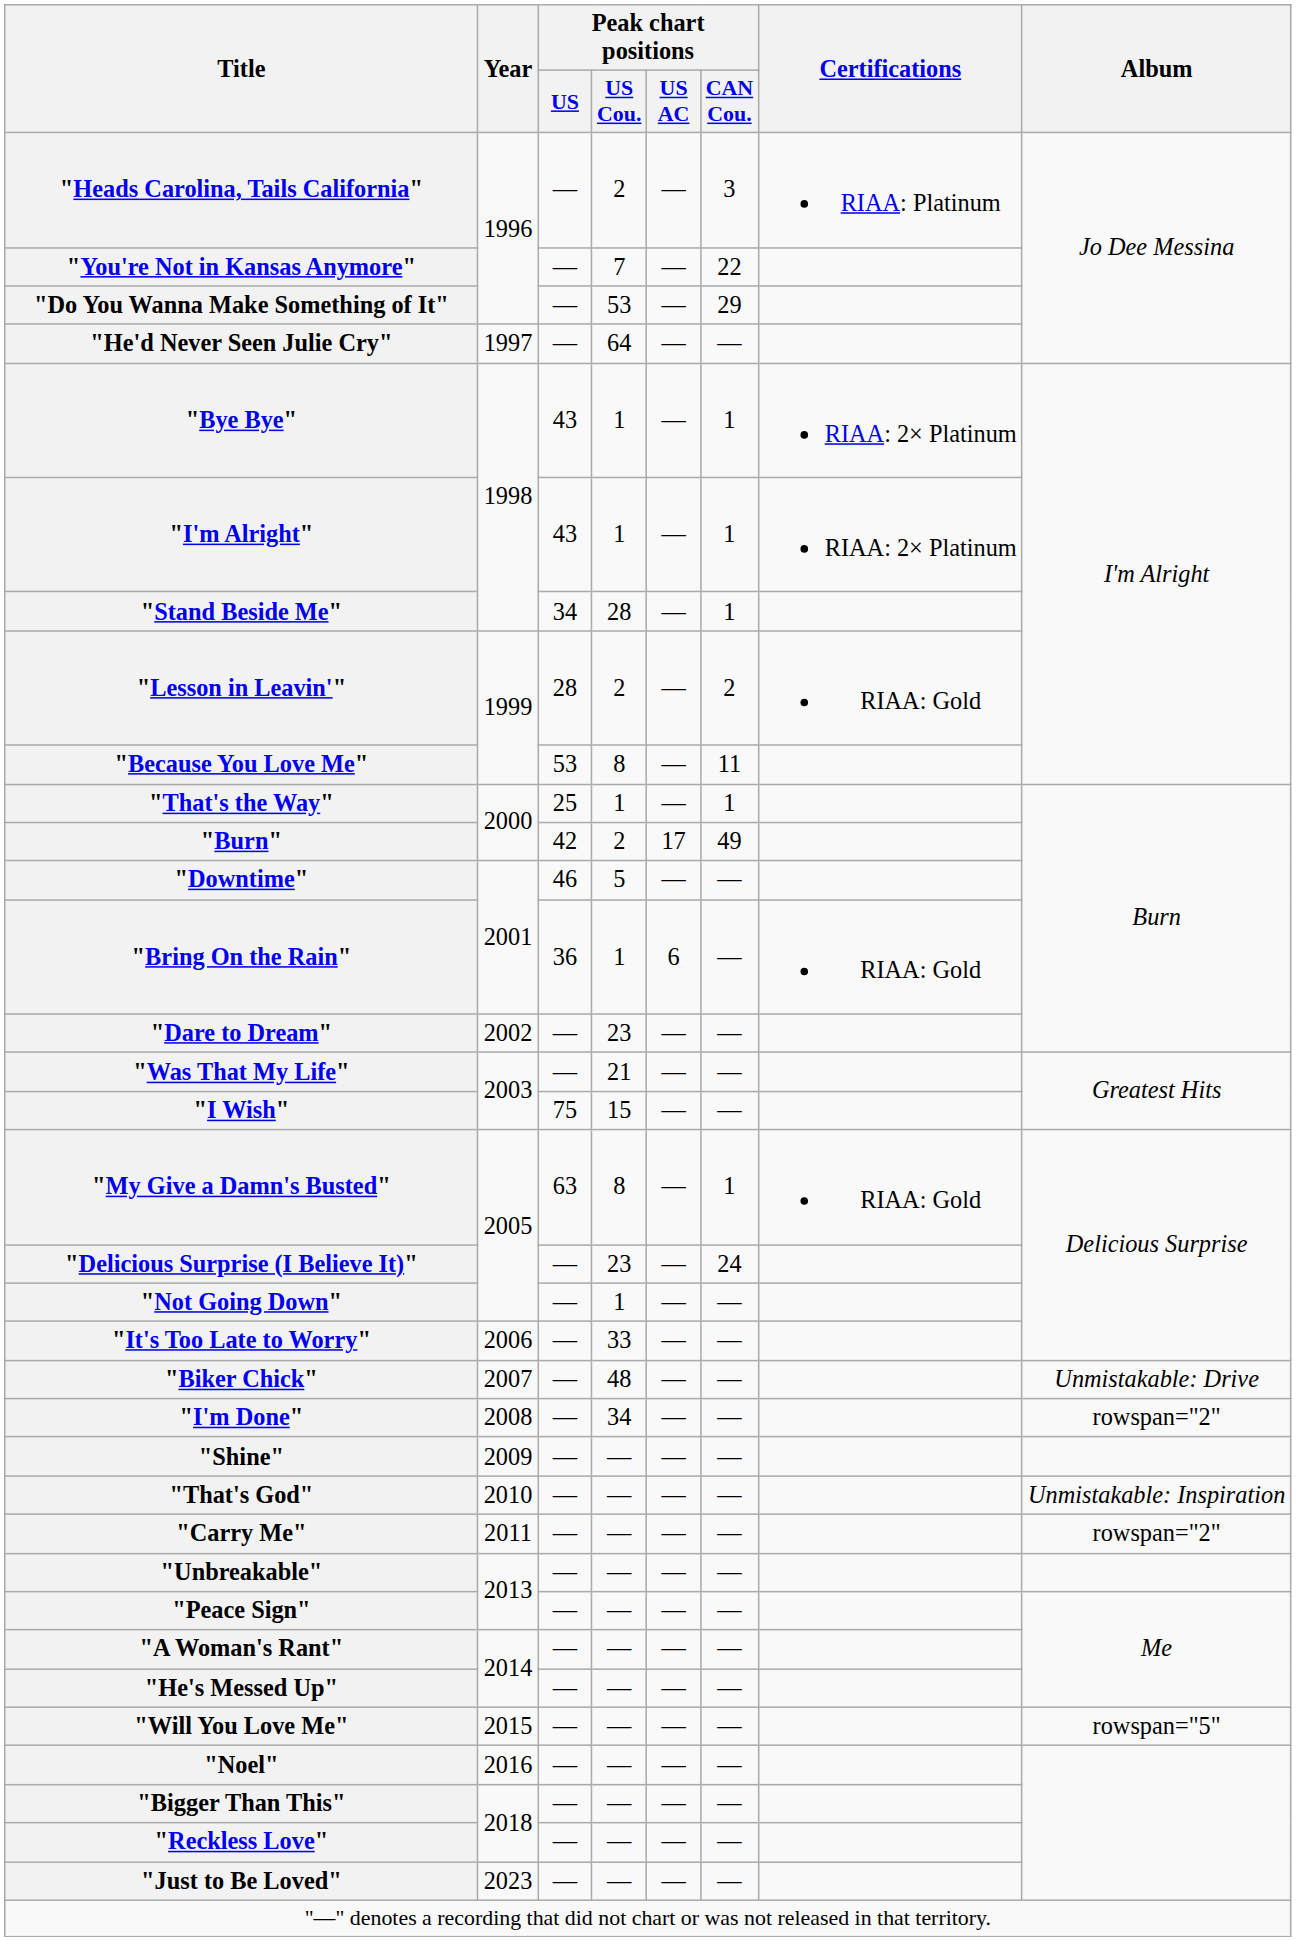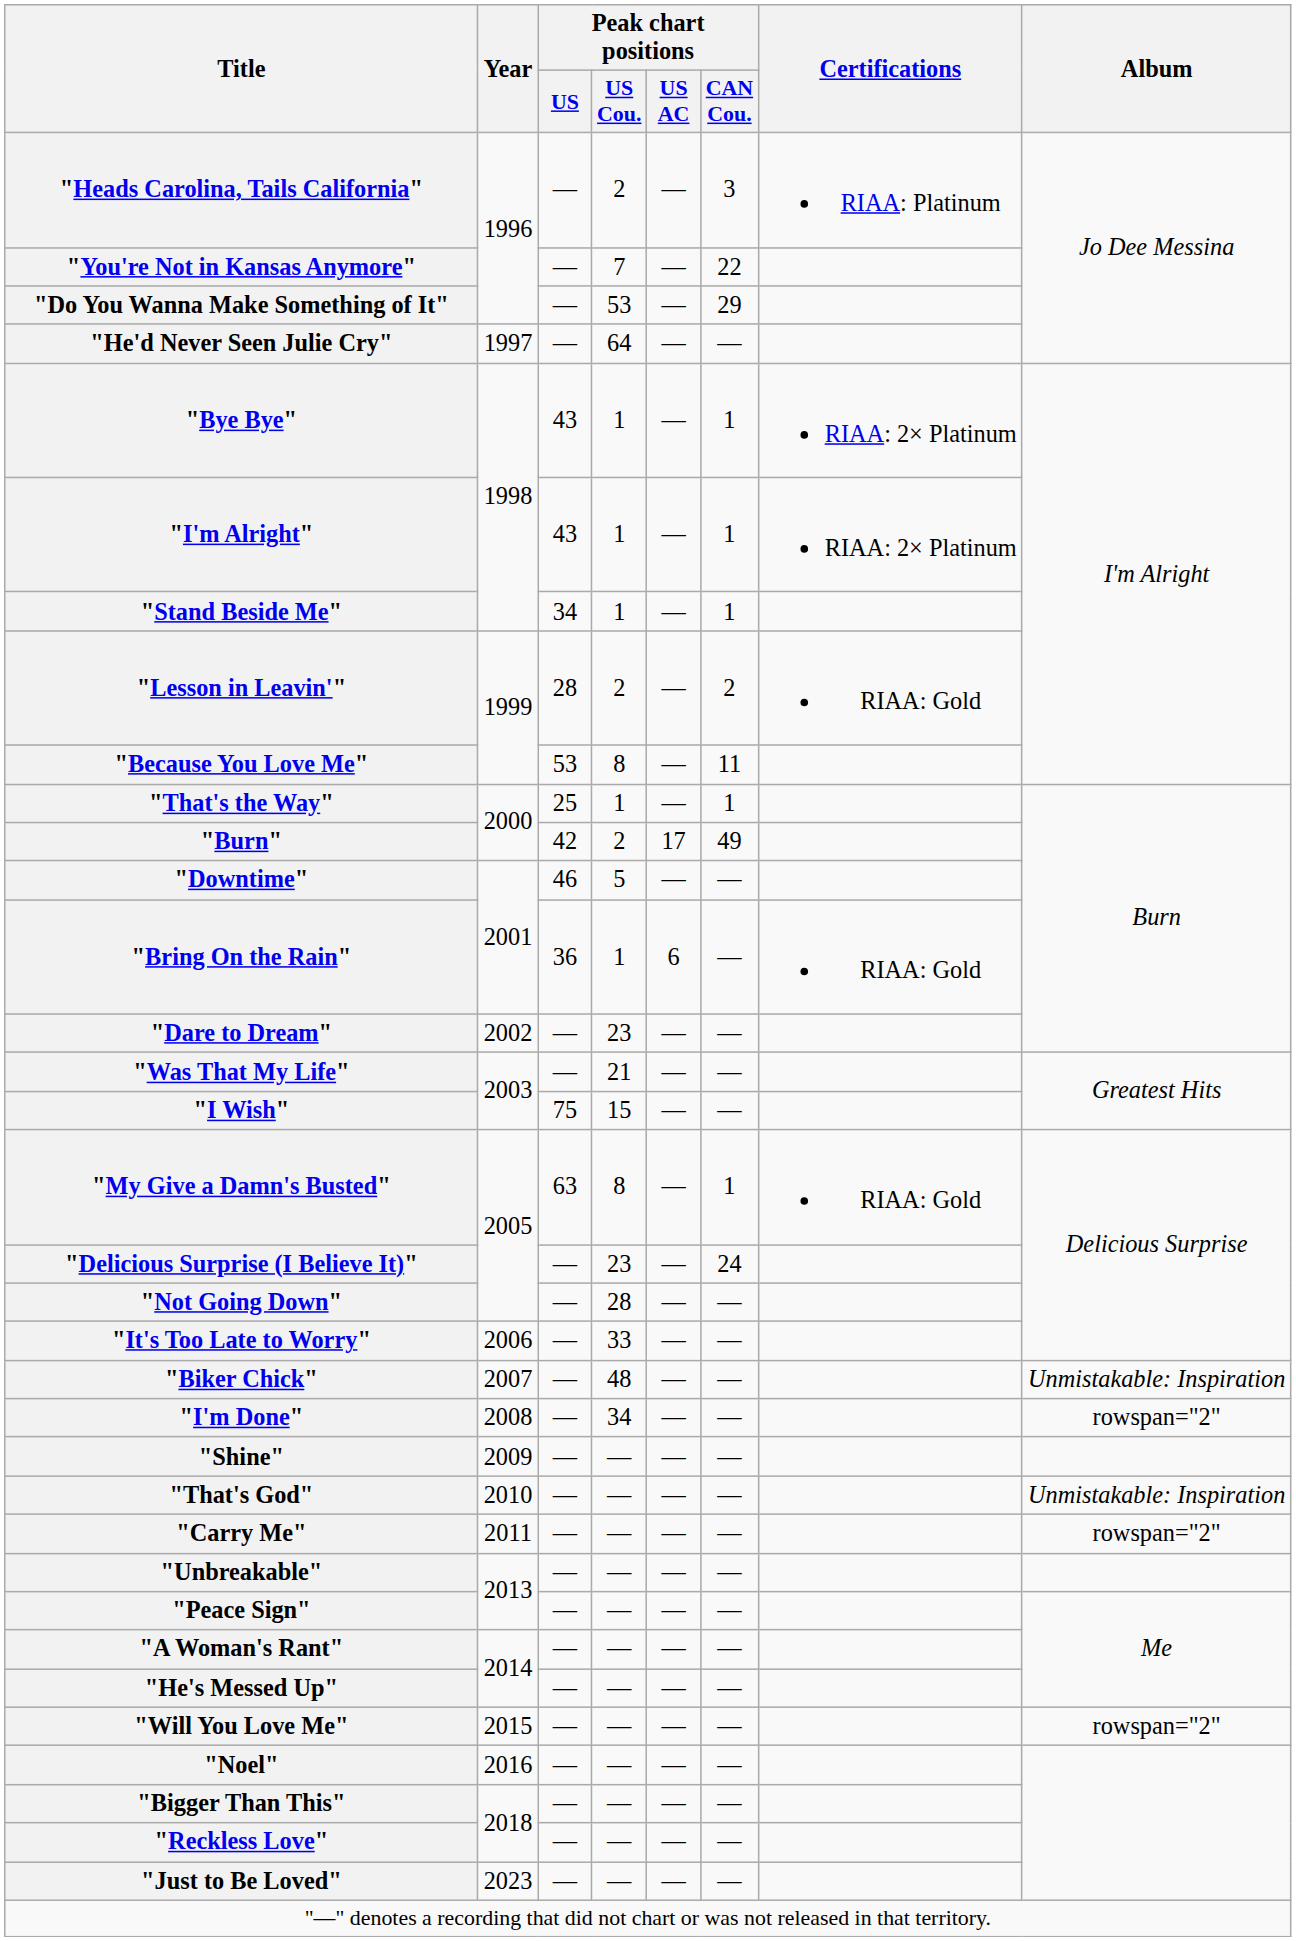"Stand Beside Me" | Peak chart positions / US Cou.: 28 -> 1
"Not Going Down" | Peak chart positions / US Cou.: 1 -> 28
"Biker Chick" | Album: Unmistakable: Drive -> Unmistakable: Inspiration
"Will You Love Me" | Album: rowspan="5" -> rowspan="2"
